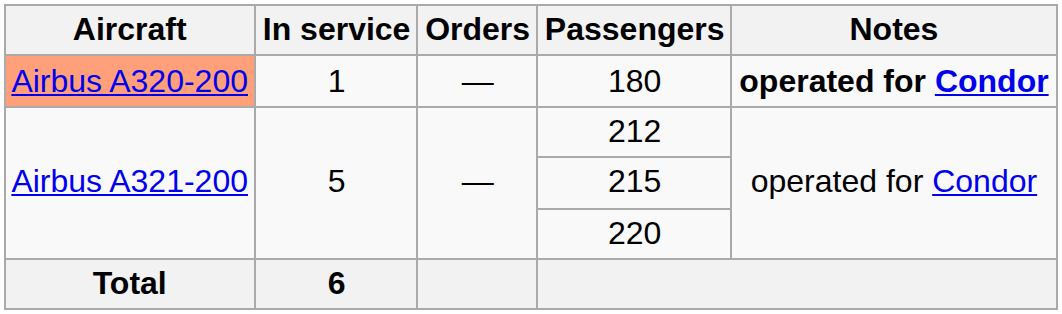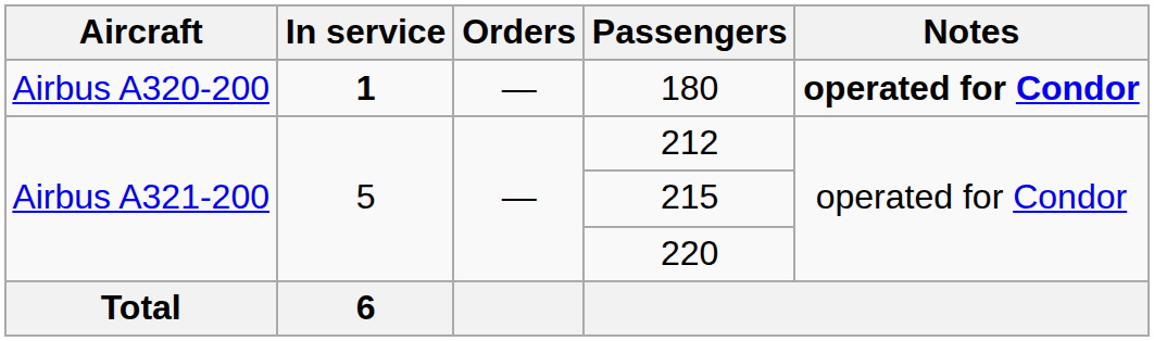180 | Aircraft: lightsalmon background -> no background
180 | In service: normal -> bold
